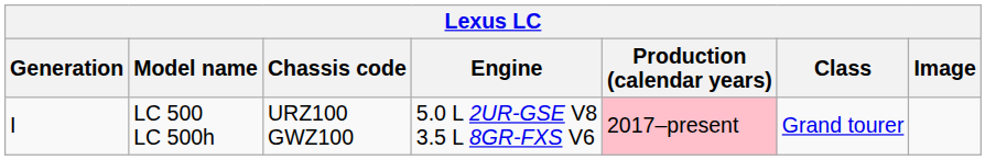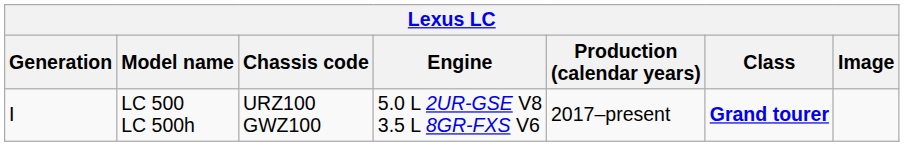LC 500 LC 500h | Production (calendar years): pink background -> no background
LC 500 LC 500h | Class: normal -> bold
